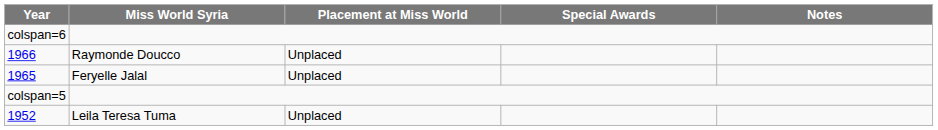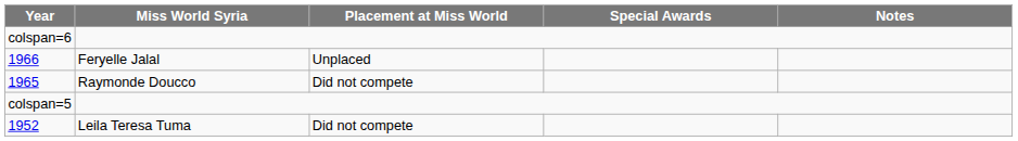1966 | Miss World Syria: Raymonde Doucco -> Feryelle Jalal
1965 | Miss World Syria: Feryelle Jalal -> Raymonde Doucco
1965 | Placement at Miss World: Unplaced -> Did not compete
1952 | Placement at Miss World: Unplaced -> Did not compete
